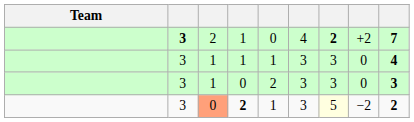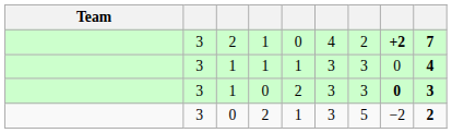row 2 | column 2: bold -> normal
row 2 | column 7: bold -> normal
row 2 | column 8: normal -> bold
row 4 | column 8: normal -> bold
row 5 | column 3: lightsalmon background -> no background
row 5 | column 4: bold -> normal
row 5 | column 7: lightyellow background -> no background
